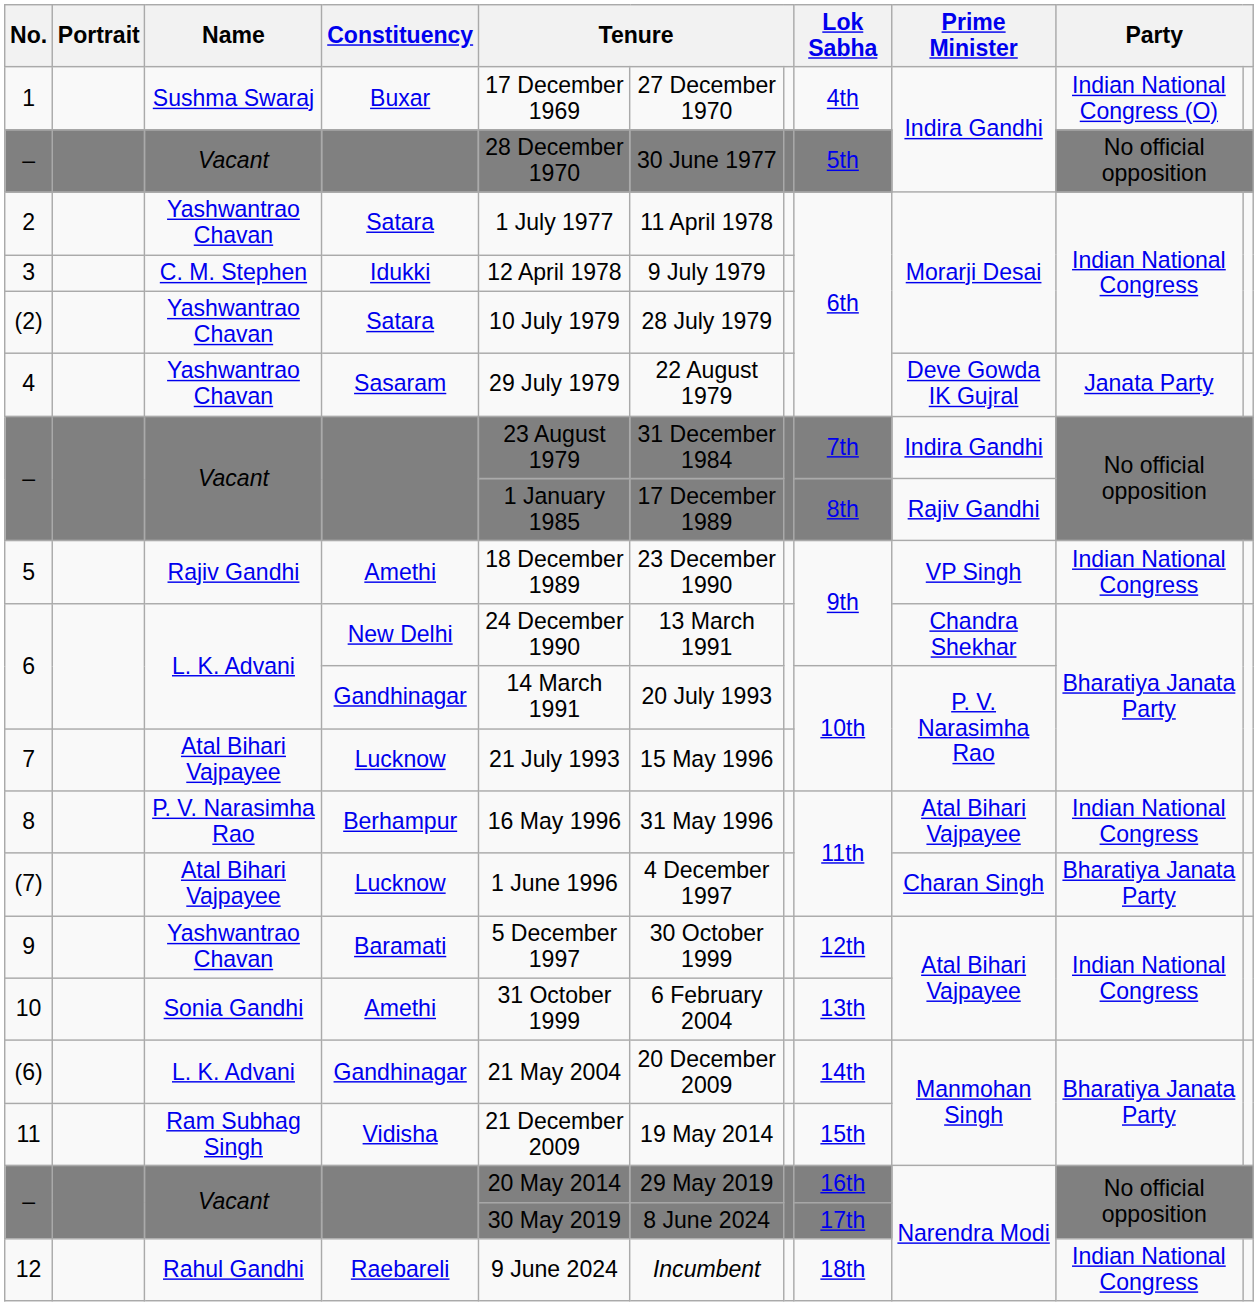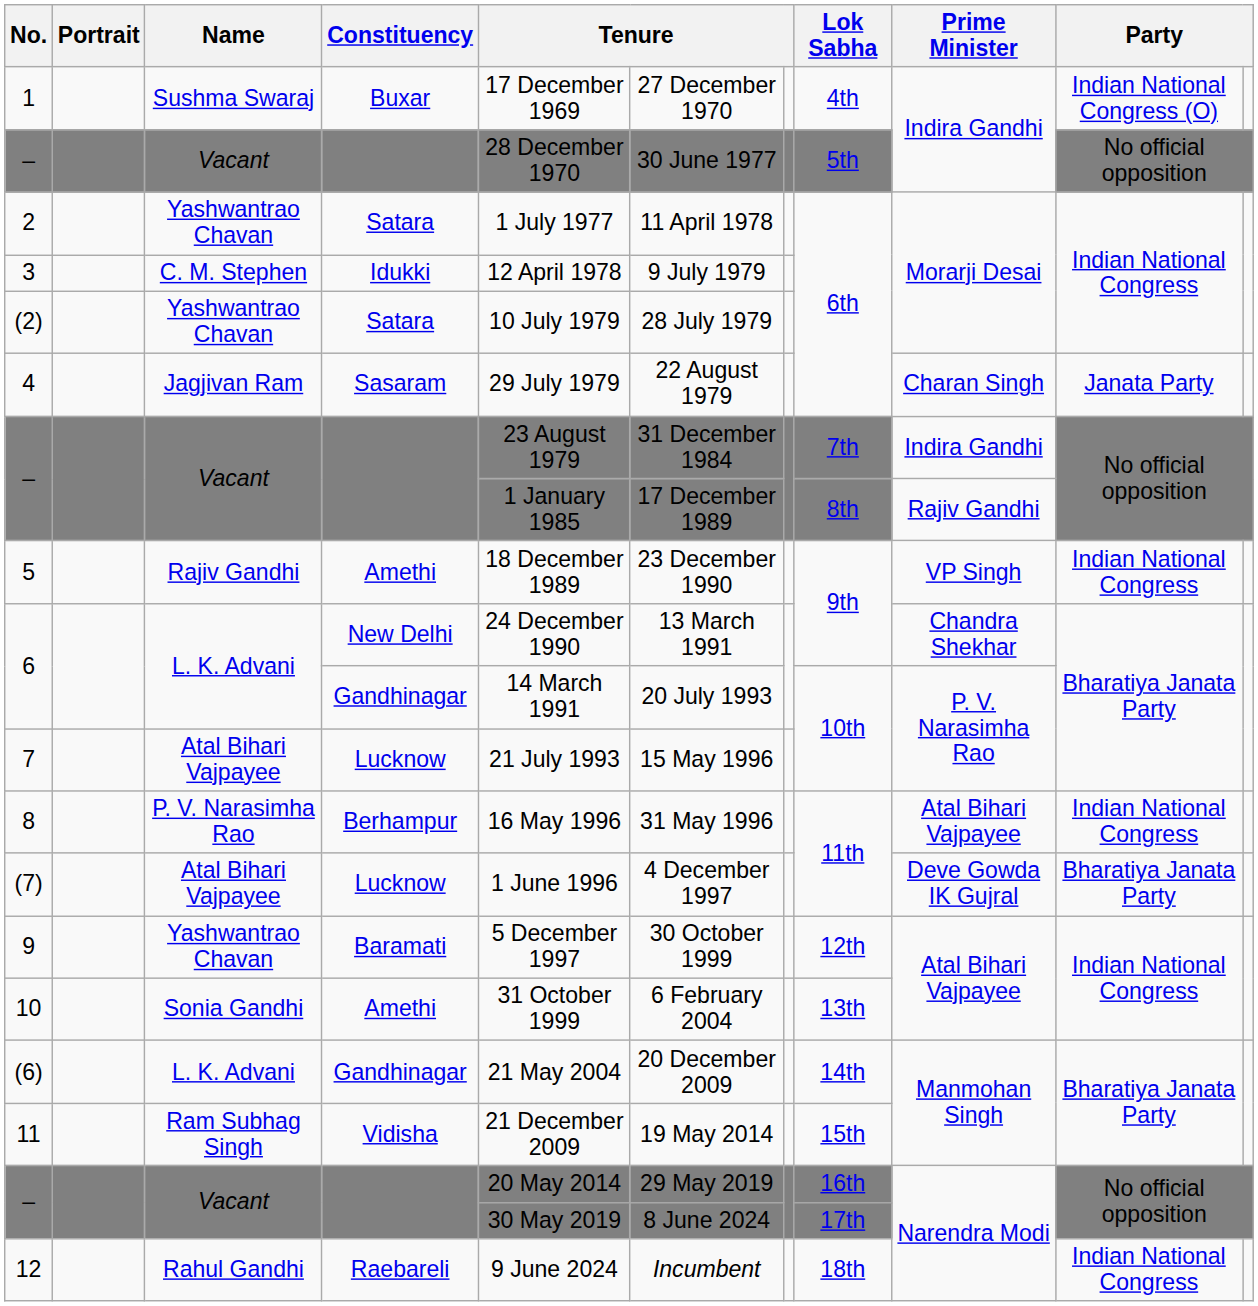4 | Name: Yashwantrao Chavan -> Jagjivan Ram
4 | Prime Minister: Deve Gowda IK Gujral -> Charan Singh
(7) | Prime Minister: Charan Singh -> Deve Gowda IK Gujral
